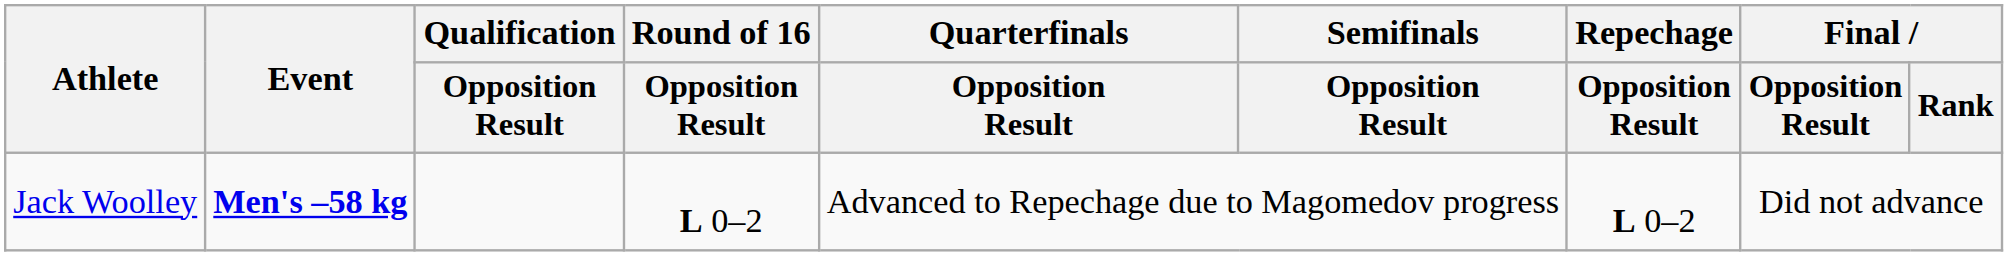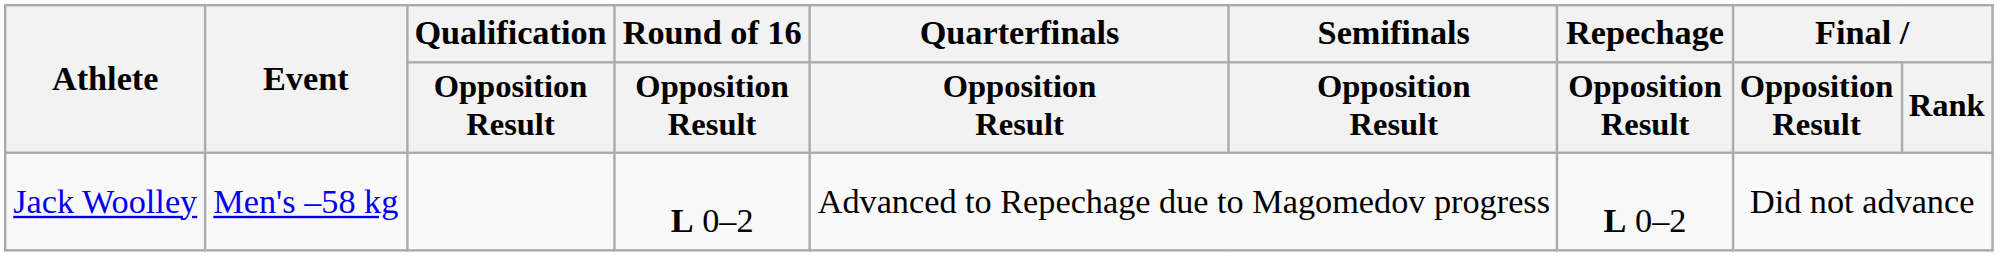Jack Woolley | Event: bold -> normal
